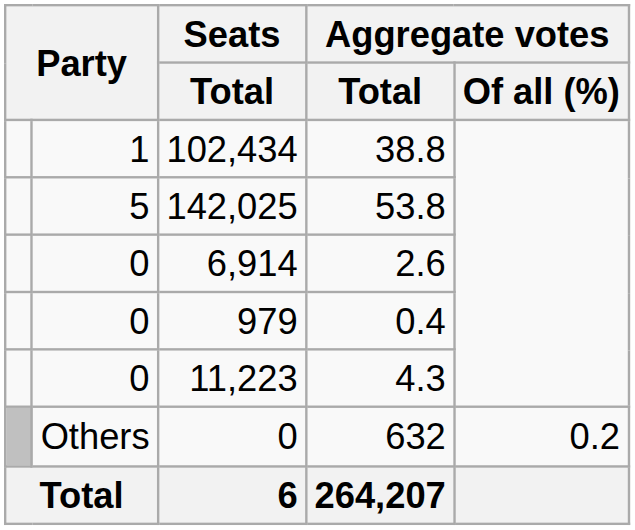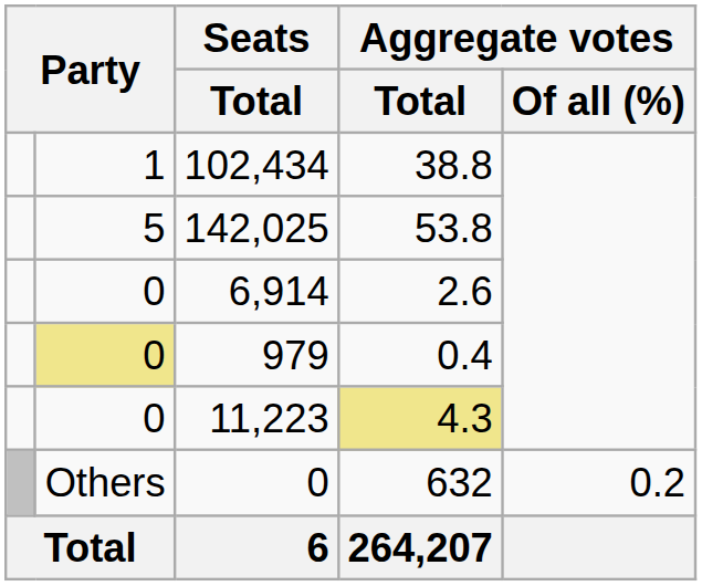979 | column 2: no background -> khaki background
11,223 | Aggregate votes / Total: no background -> khaki background
